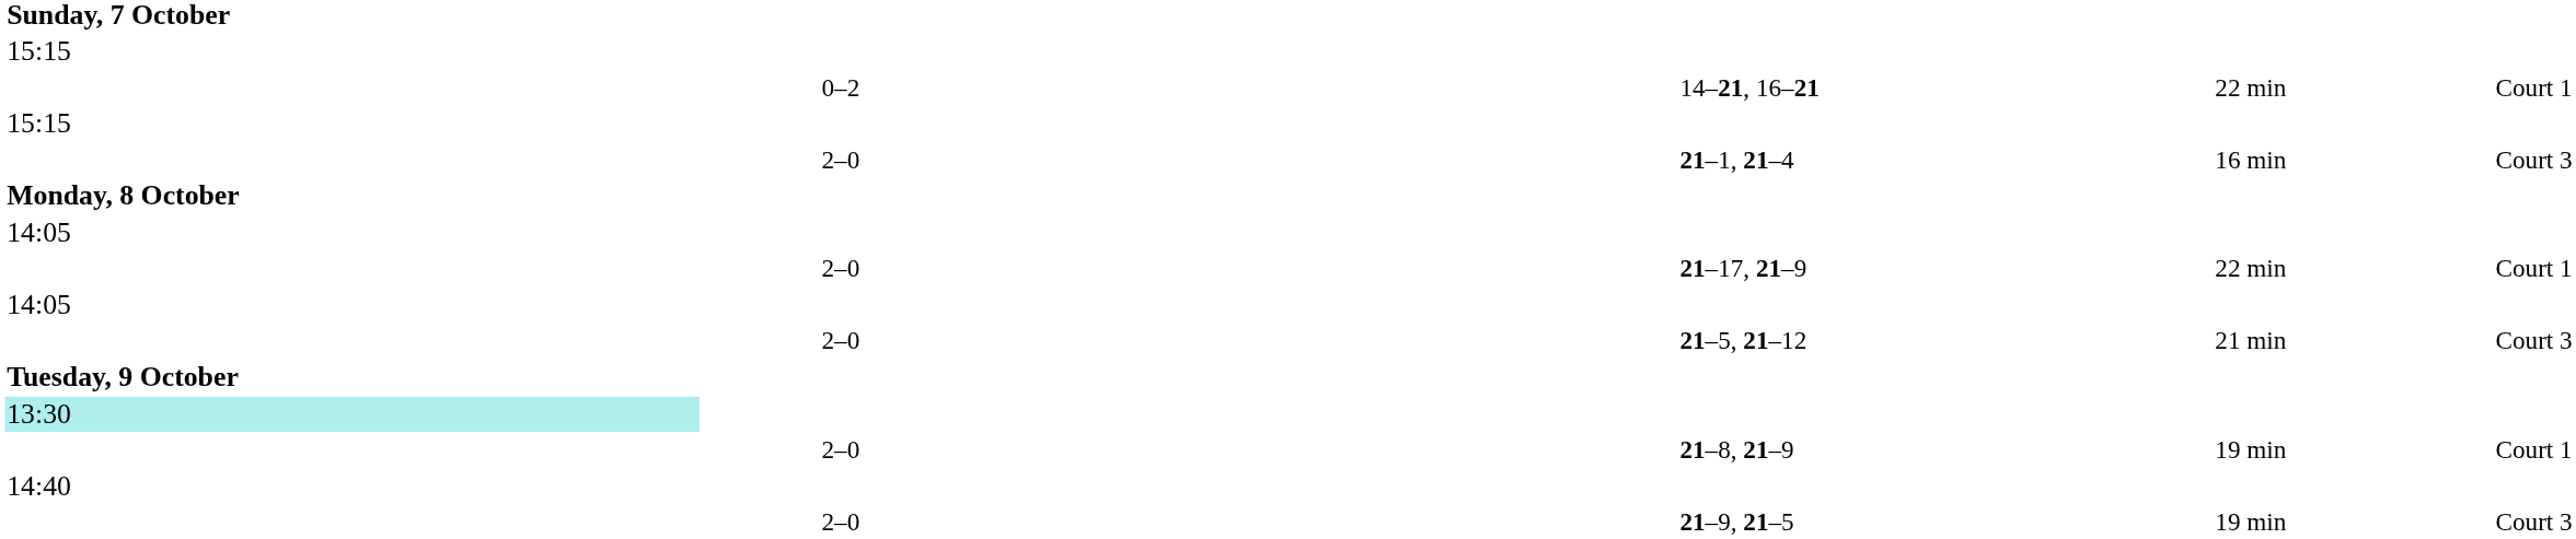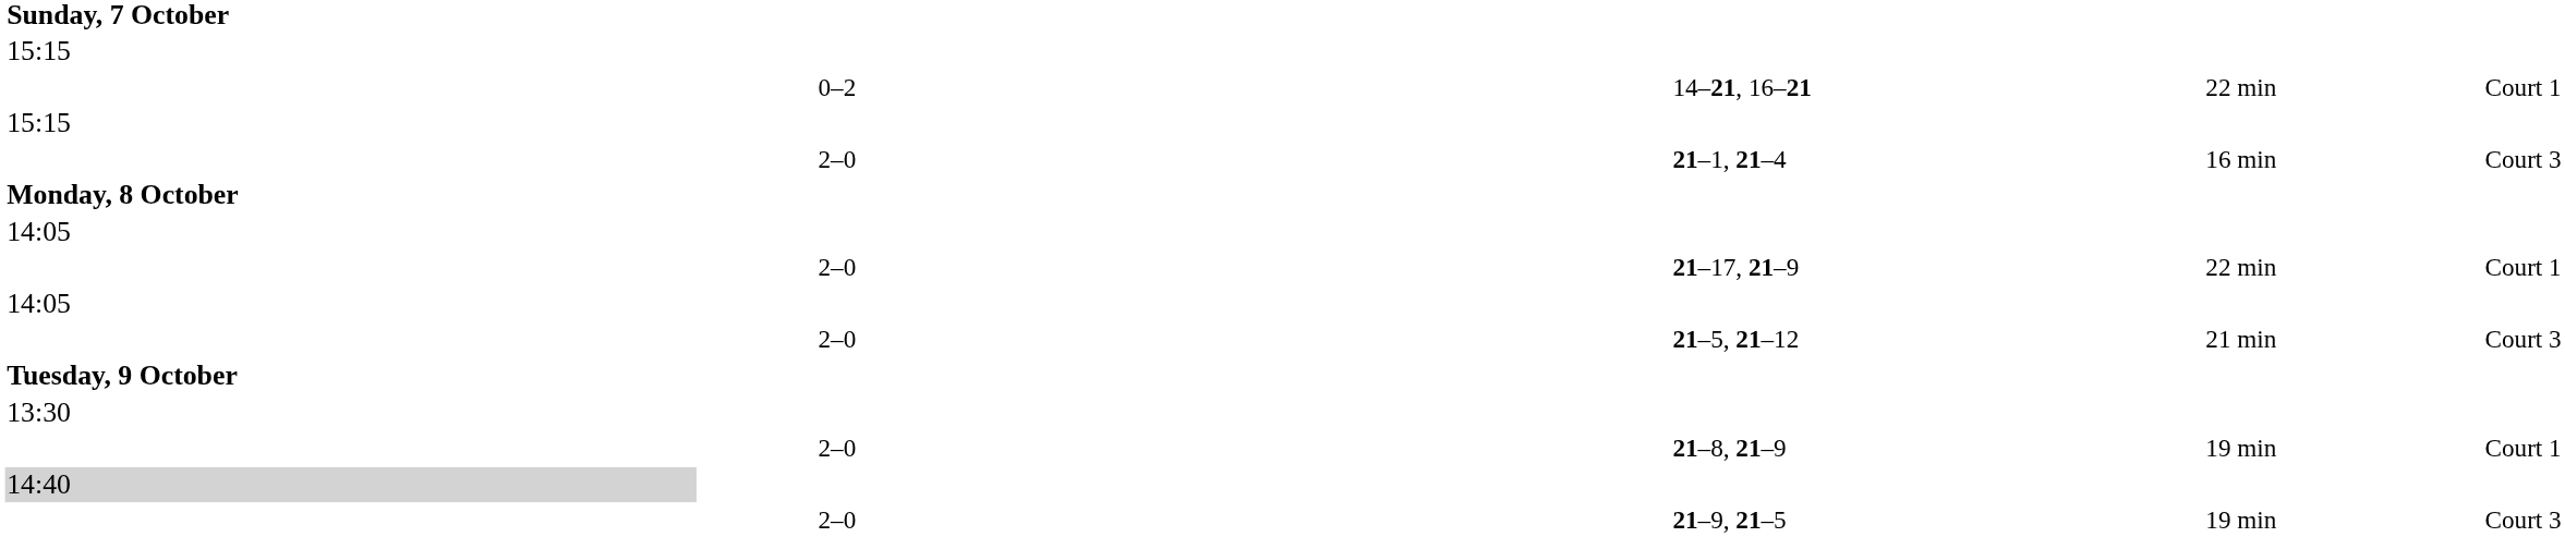13:30 | column 1: paleturquoise background -> no background
14:40 | column 1: no background -> lightgrey background
